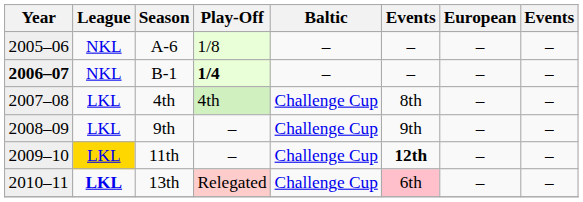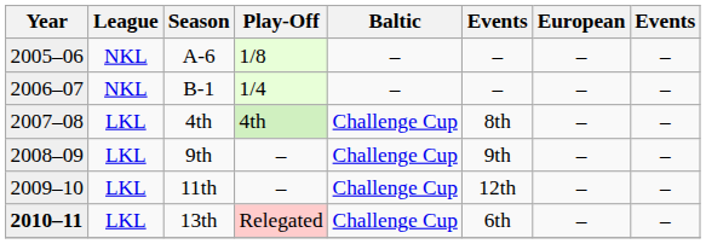B-1 | Year: bold -> normal
B-1 | Play-Off: bold -> normal
11th | League: gold background -> no background
11th | column 6: bold -> normal
13th | Year: normal -> bold
13th | League: bold -> normal
13th | column 6: pink background -> no background
